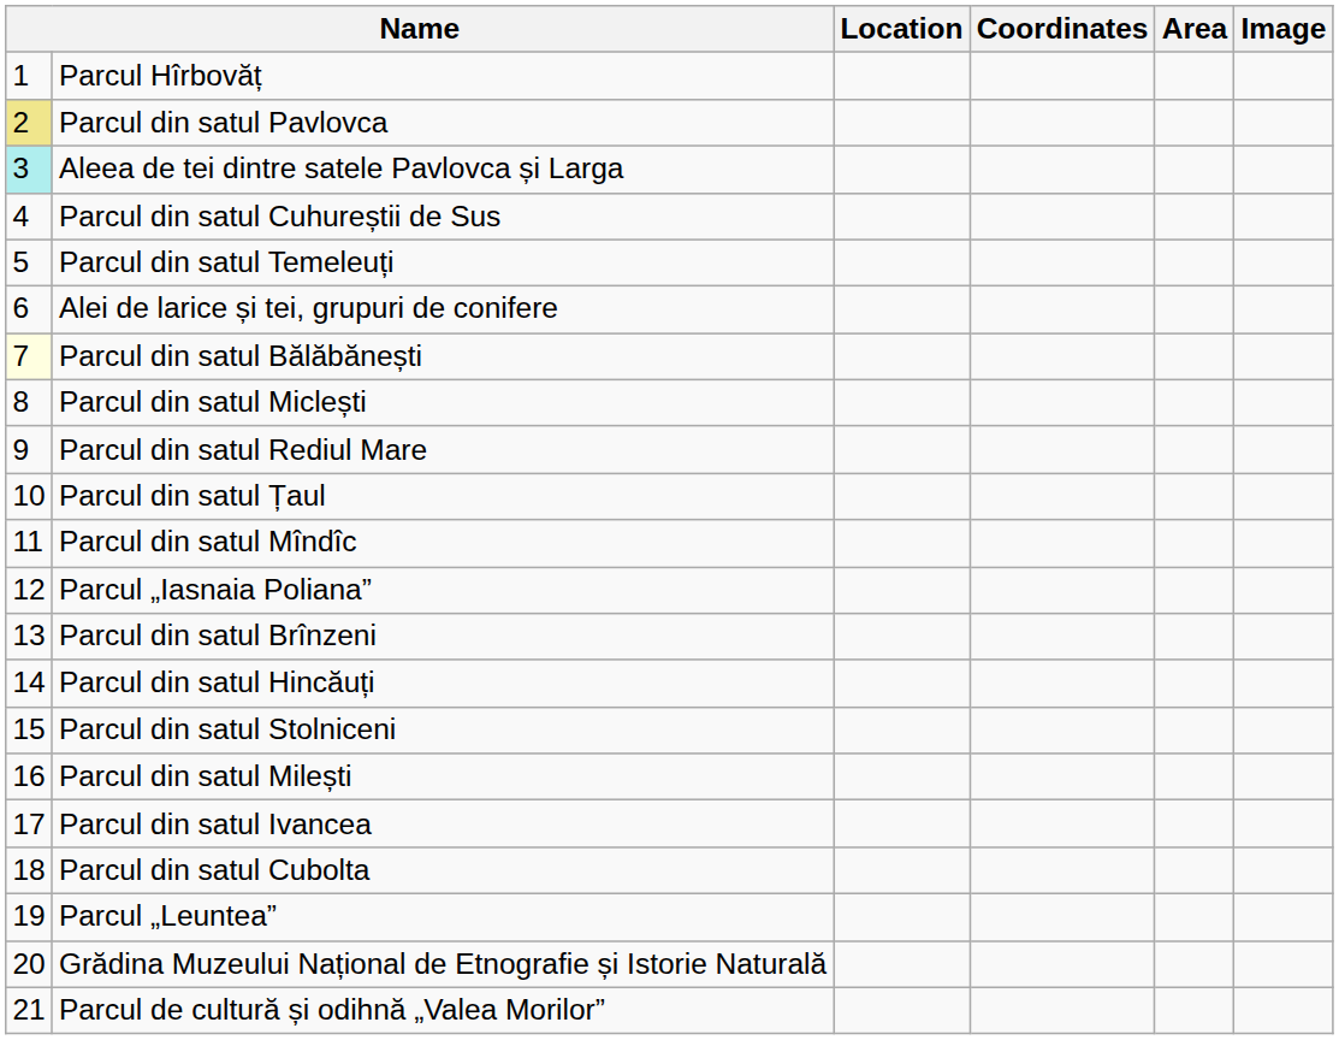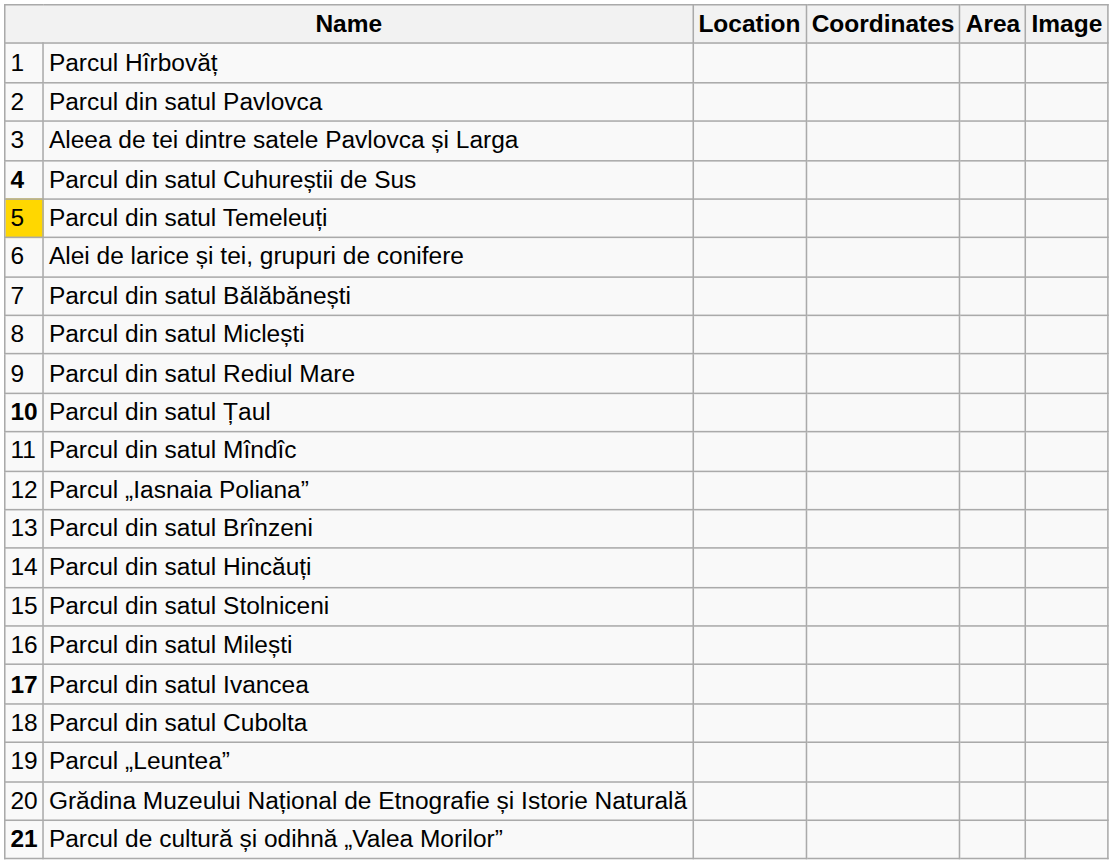Parcul din satul Pavlovca | column 1: khaki background -> no background
Aleea de tei dintre satele Pavlovca și Larga | column 1: paleturquoise background -> no background
Parcul din satul Cuhureștii de Sus | column 1: normal -> bold
Parcul din satul Temeleuți | column 1: no background -> gold background
Parcul din satul Bălăbănești | column 1: lightyellow background -> no background
Parcul din satul Țaul | column 1: normal -> bold
Parcul din satul Ivancea | column 1: normal -> bold
Parcul de cultură și odihnă „Valea Morilor” | column 1: normal -> bold
